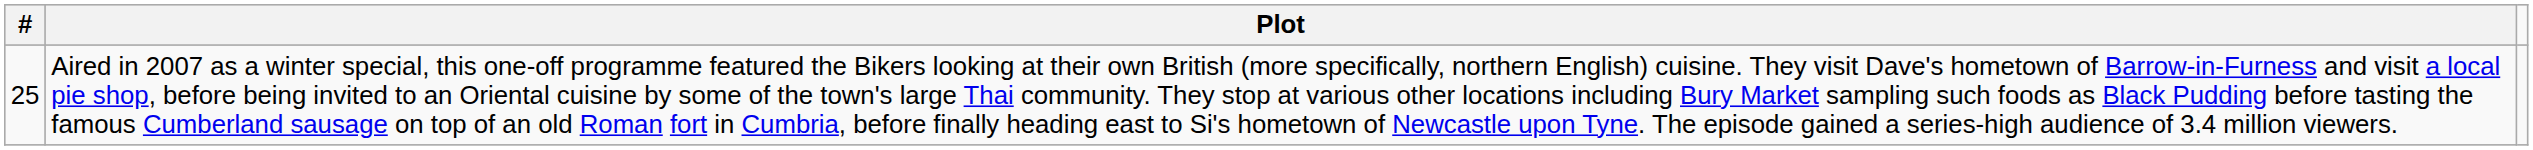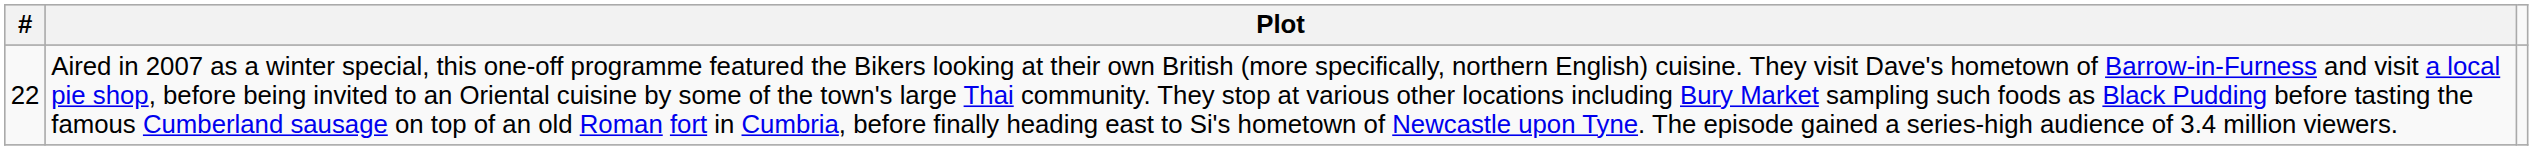row 2 | #: 25 -> 22
